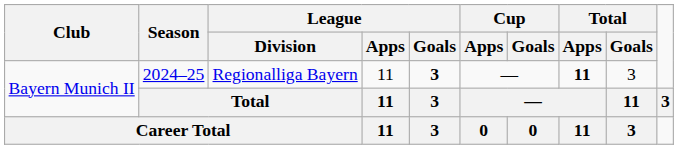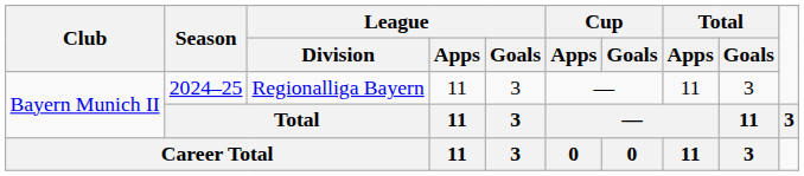Bayern Munich II / Regionalliga Bayern | League / Goals: bold -> normal
Bayern Munich II / Regionalliga Bayern | Total / Apps: bold -> normal
